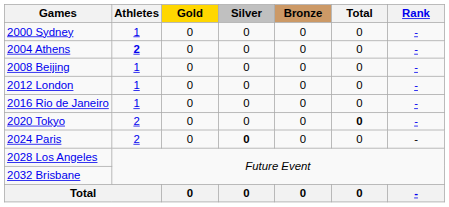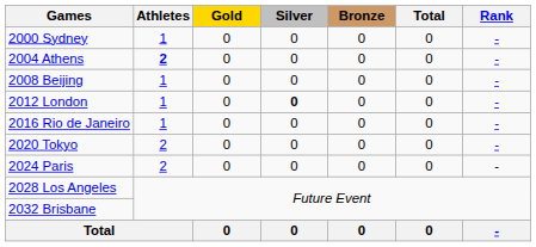2012 London | Silver: normal -> bold
2020 Tokyo | Total: bold -> normal
2024 Paris | Silver: bold -> normal
